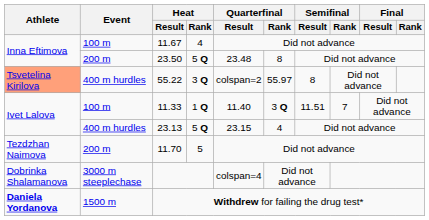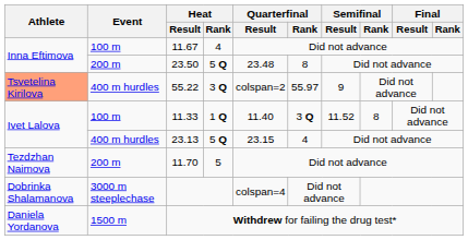55.22 | Semifinal / Result: 8 -> 9
11.33 | Semifinal / Result: 11.51 -> 11.52
11.33 | Semifinal / Rank: 7 -> 8
Withdrew for failing the drug test* | Athlete: bold -> normal
